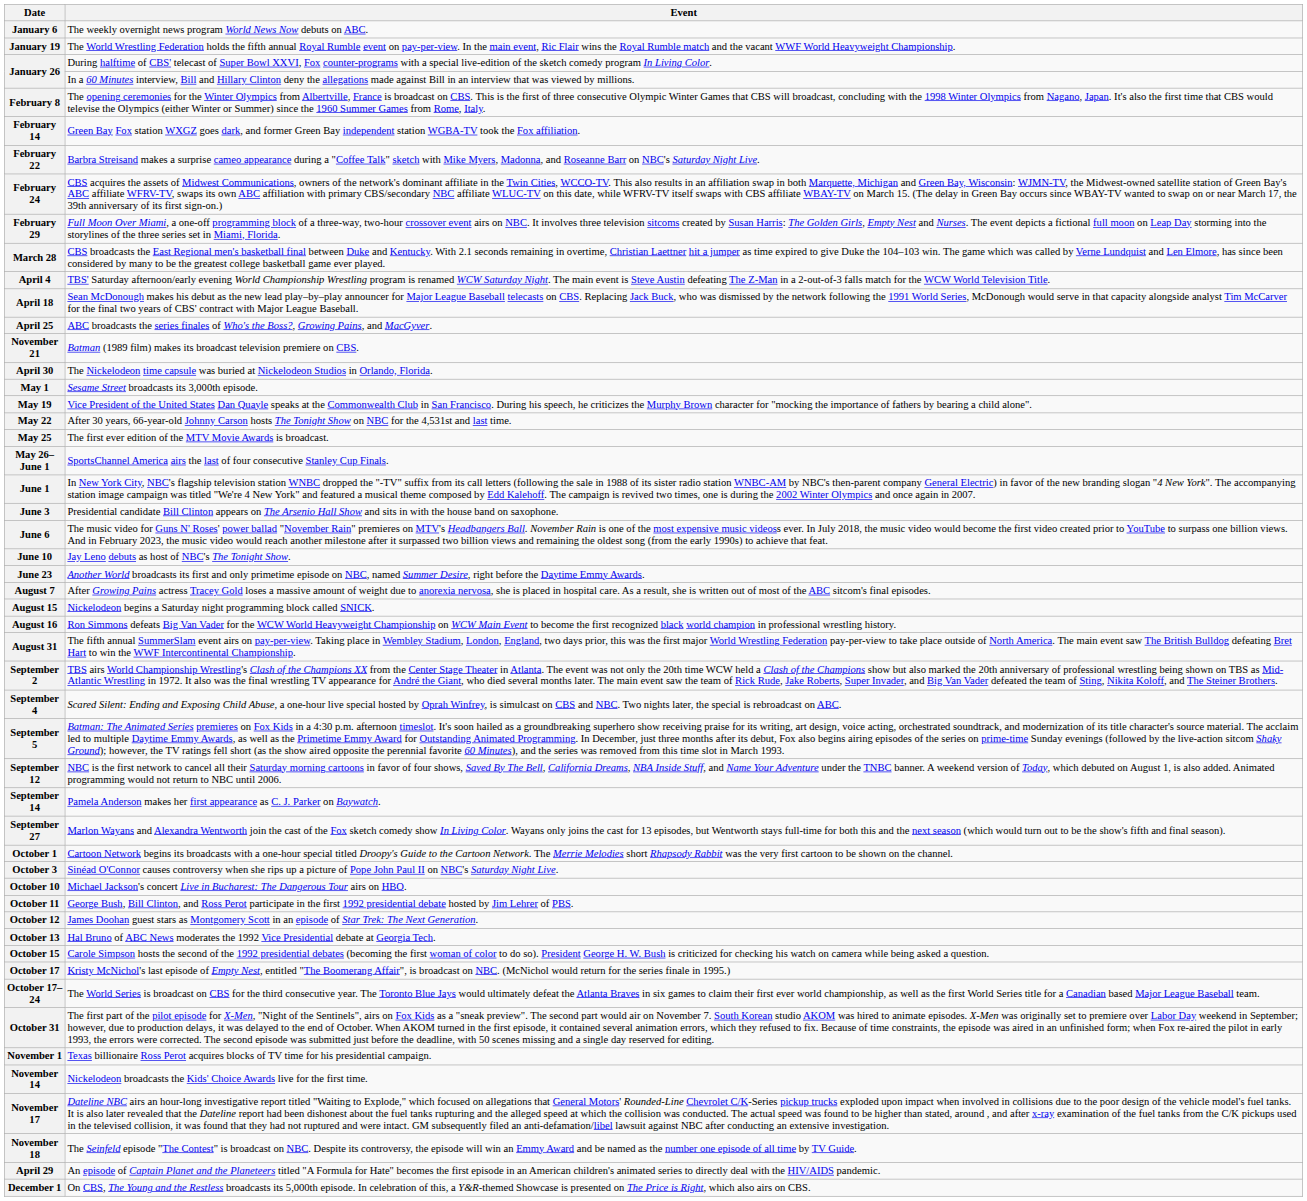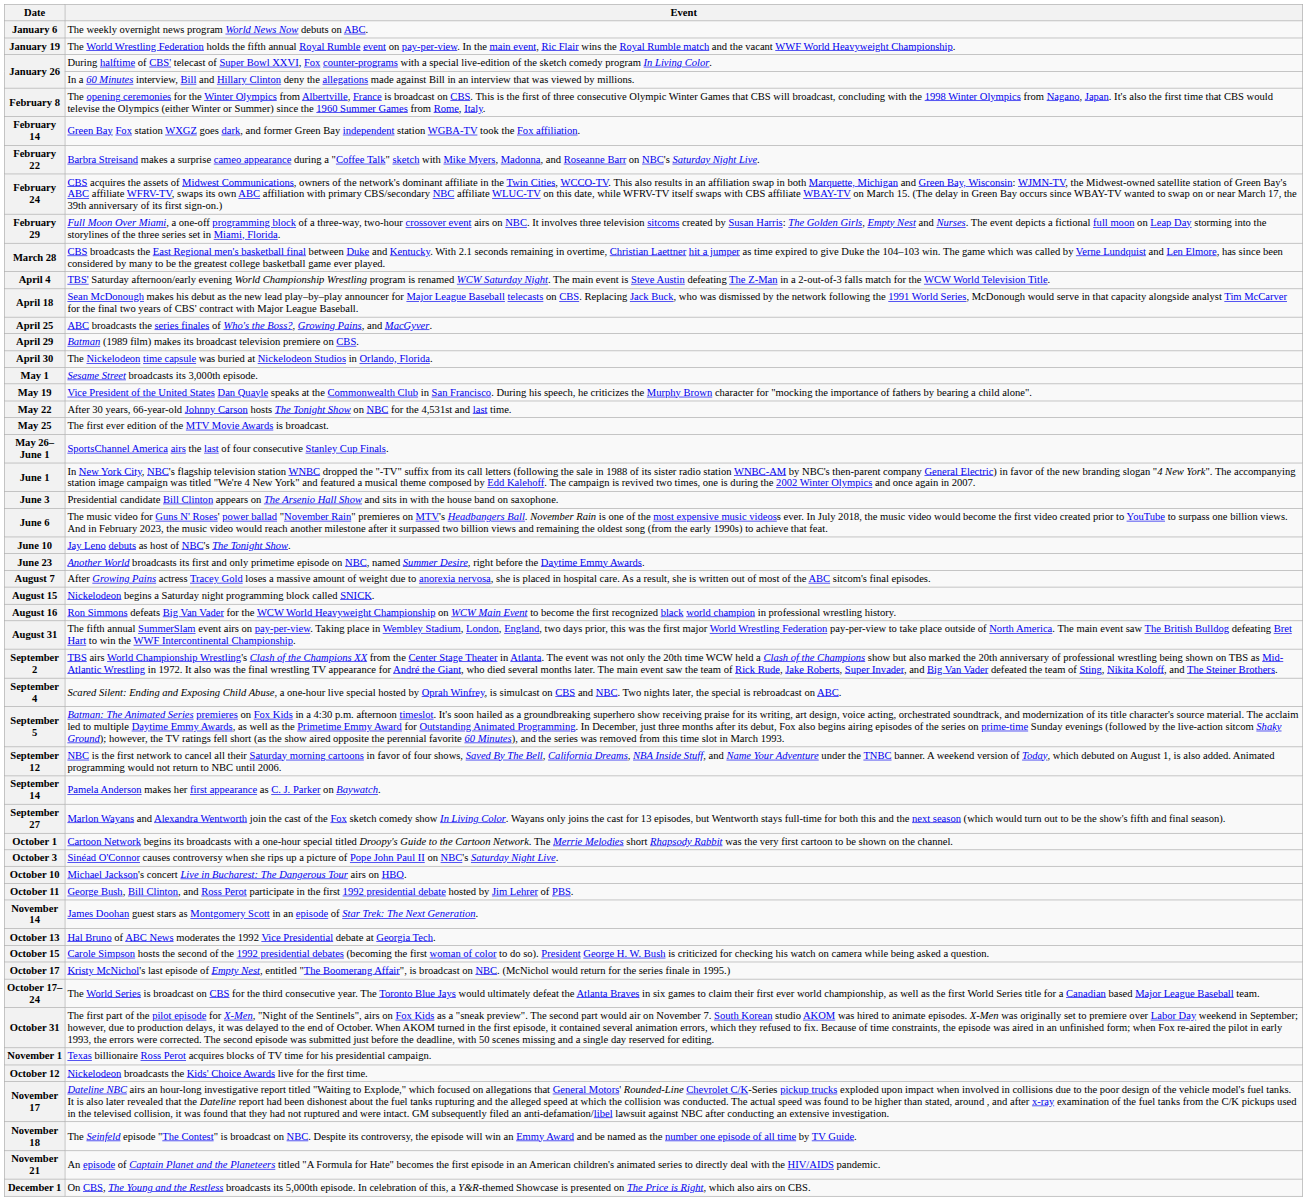row 15 | Date: November 21 -> April 29
row 41 | Date: October 12 -> November 14
row 48 | Date: November 14 -> October 12
row 51 | Date: April 29 -> November 21
